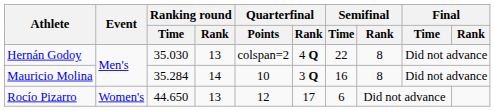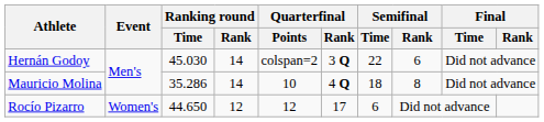Hernán Godoy | Ranking round / Time: 35.030 -> 45.030
Hernán Godoy | Ranking round / Rank: 13 -> 14
Hernán Godoy | Quarterfinal / Rank: 4 Q -> 3 Q
Hernán Godoy | Semifinal / Rank: 8 -> 6
Mauricio Molina | Ranking round / Time: 35.284 -> 35.286
Mauricio Molina | Quarterfinal / Rank: 3 Q -> 4 Q
Mauricio Molina | Semifinal / Time: 16 -> 18
Rocío Pizarro | Ranking round / Rank: 13 -> 12
